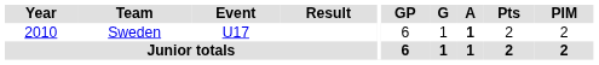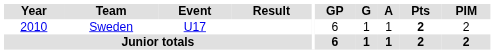Sweden | A: bold -> normal
Sweden | Pts: normal -> bold
